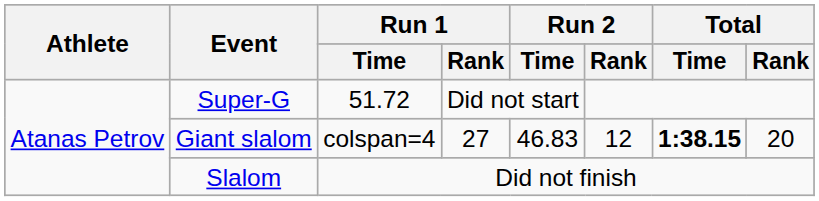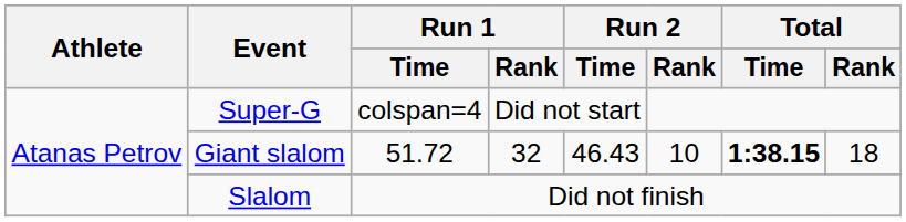Super-G | Run 1 / Time: 51.72 -> colspan=4
Giant slalom | Run 1 / Time: colspan=4 -> 51.72
Giant slalom | Run 1 / Rank: 27 -> 32
Giant slalom | Run 2 / Time: 46.83 -> 46.43
Giant slalom | Run 2 / Rank: 12 -> 10
Giant slalom | Total / Rank: 20 -> 18
